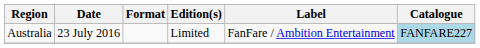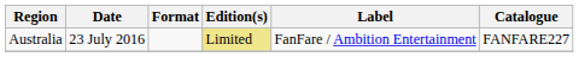Australia | Edition(s): no background -> khaki background
Australia | Catalogue: lightblue background -> no background
